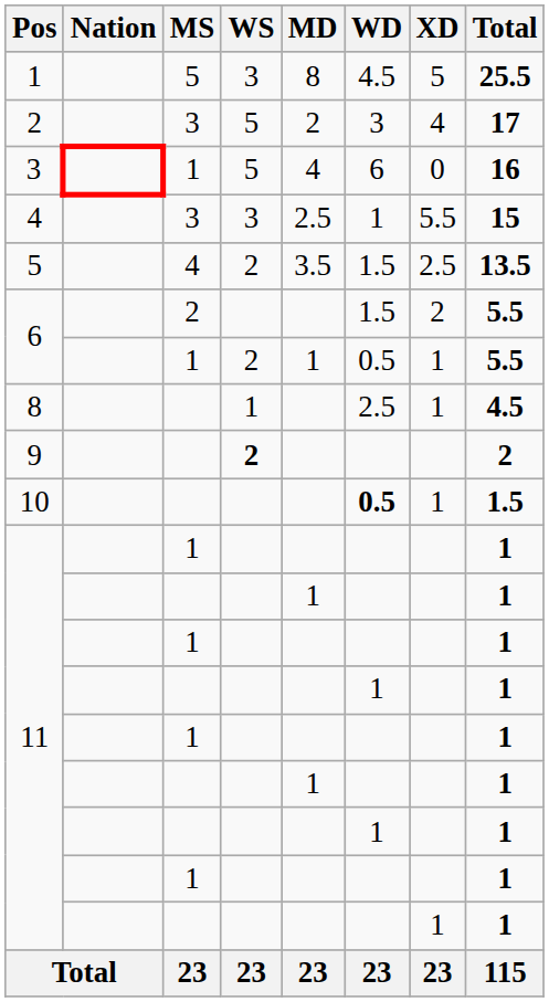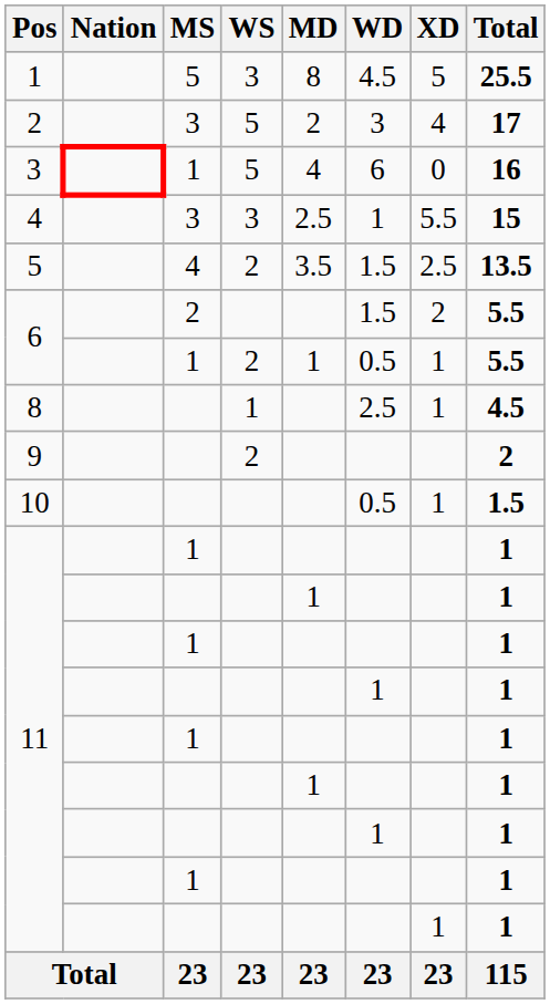9 | WS: bold -> normal
10 | WD: bold -> normal
